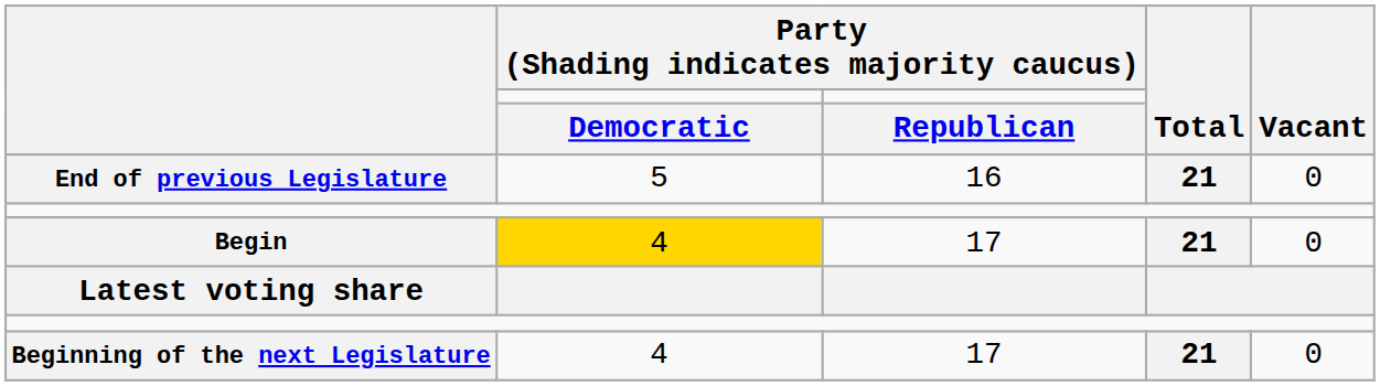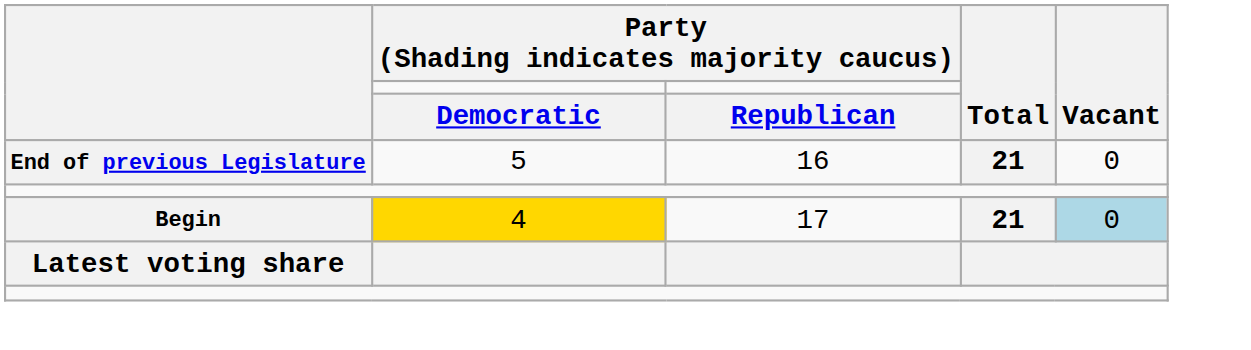Begin | Vacant: no background -> lightblue background
- row: Beginning of the next Legislature | 4 | 17 | 21 | 0
